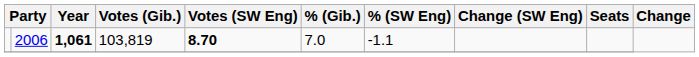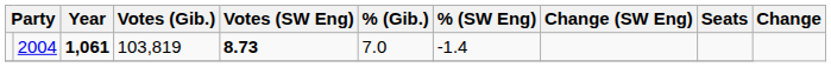row 2 | column 2: 2006 -> 2004
row 2 | Votes (SW Eng): 8.70 -> 8.73
row 2 | % (SW Eng): -1.1 -> -1.4
